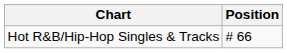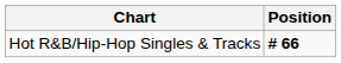Hot R&B/Hip-Hop Singles & Tracks | Position: normal -> bold
